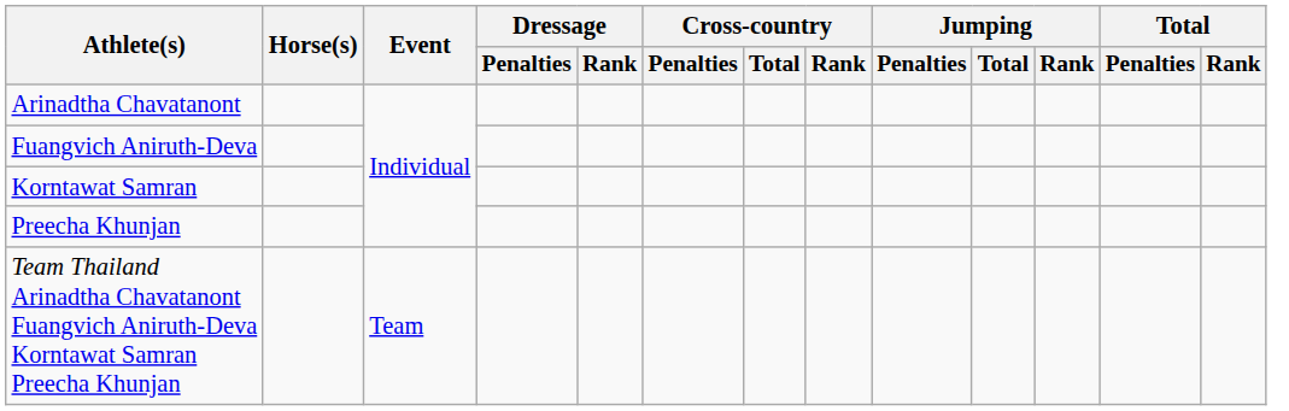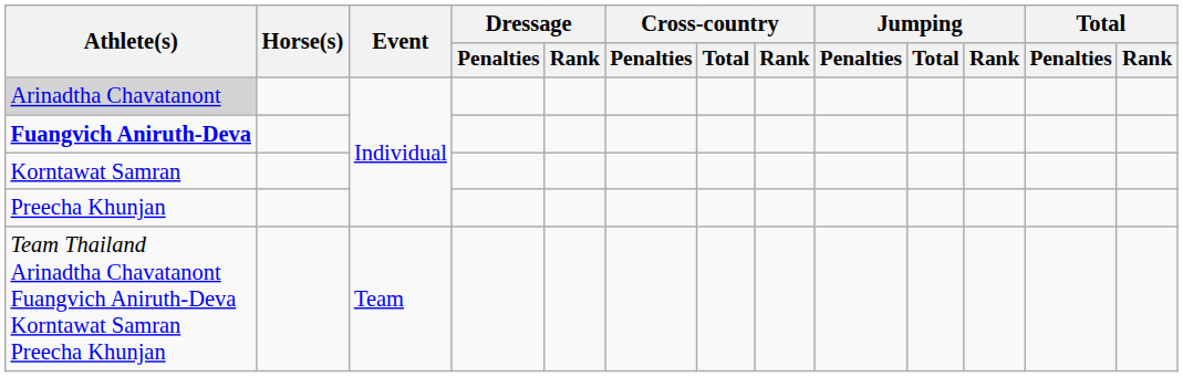Arinadtha Chavatanont | Athlete(s): no background -> lightgrey background
Fuangvich Aniruth-Deva | Athlete(s): normal -> bold
